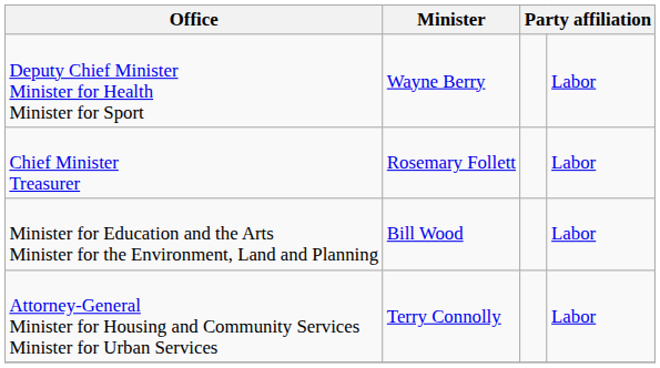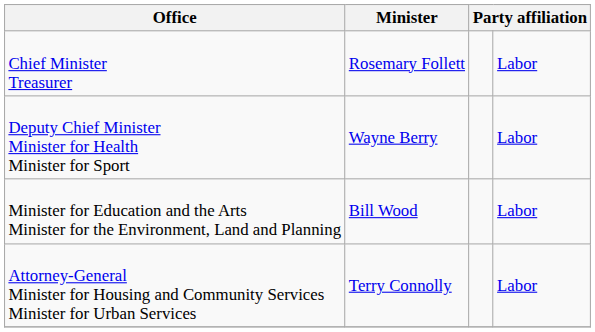rows swapped: Chief Minister Treasurer <-> Deputy Chief Minister Minister for Health Minister for Sport
